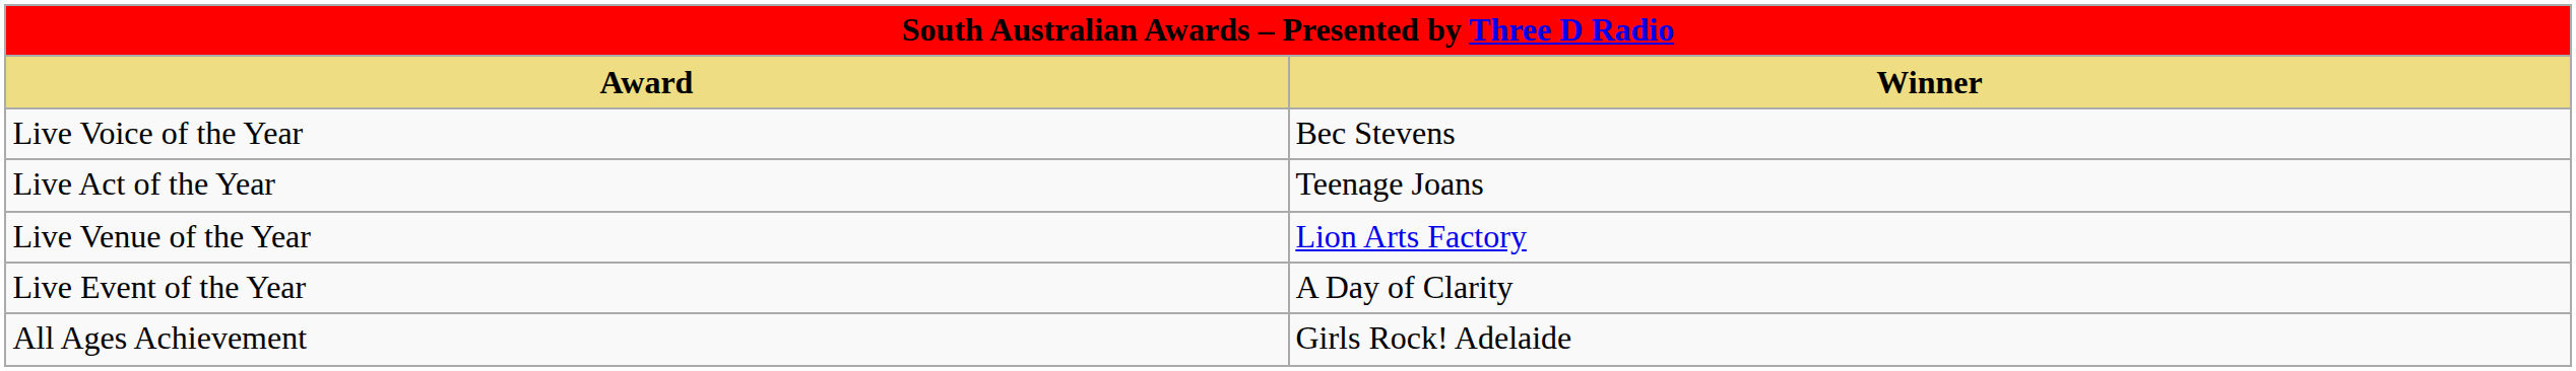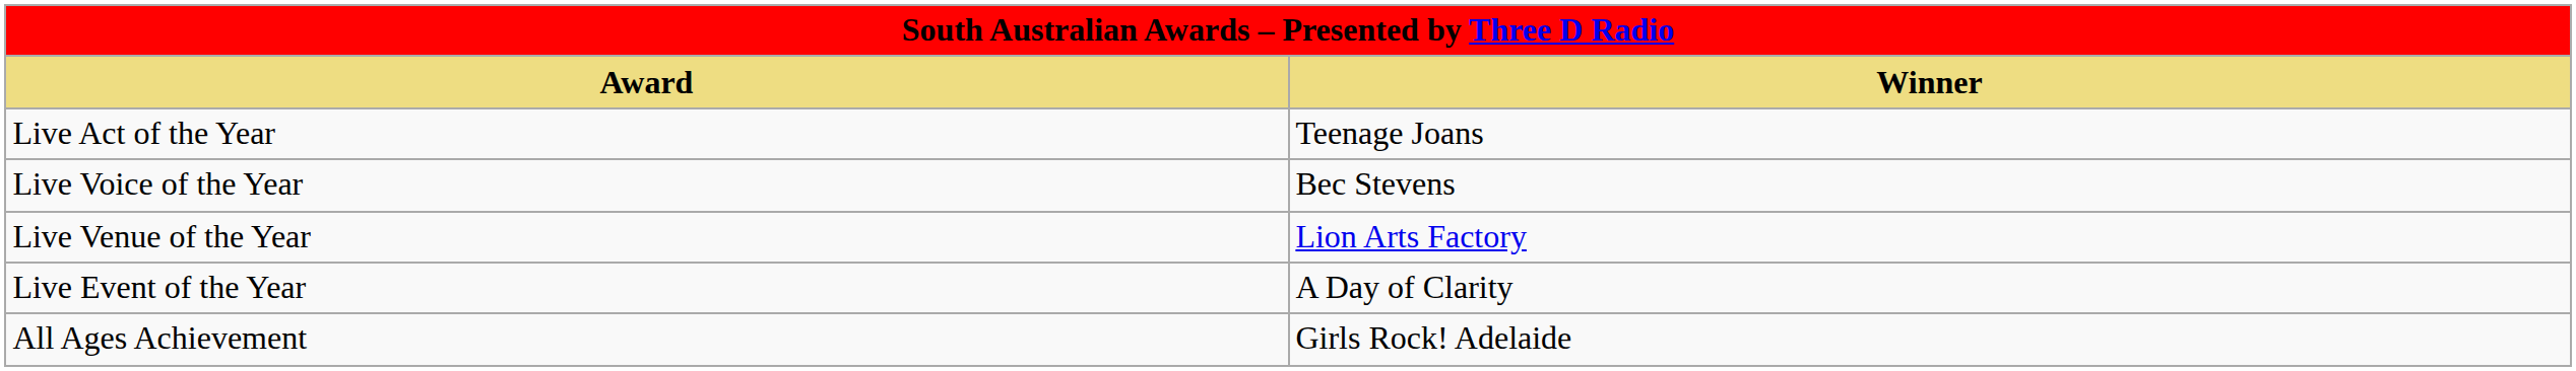rows swapped: Live Act of the Year <-> Live Voice of the Year
